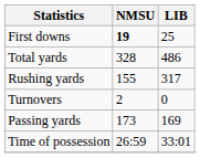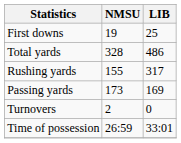First downs | NMSU: bold -> normal
rows swapped: Passing yards <-> Turnovers
